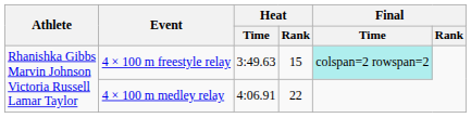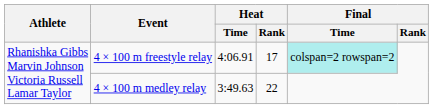4 × 100 m freestyle relay | Heat / Time: 3:49.63 -> 4:06.91
4 × 100 m freestyle relay | Heat / Rank: 15 -> 17
4 × 100 m medley relay | Heat / Time: 4:06.91 -> 3:49.63
